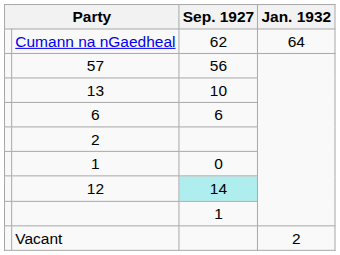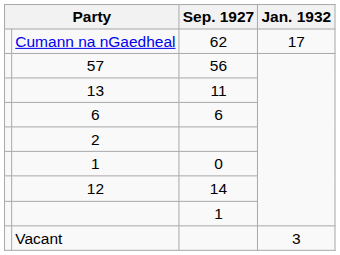Cumann na nGaedheal | Jan. 1932: 64 -> 17
13 | Sep. 1927: 10 -> 11
12 | Sep. 1927: paleturquoise background -> no background
Vacant | Jan. 1932: 2 -> 3
